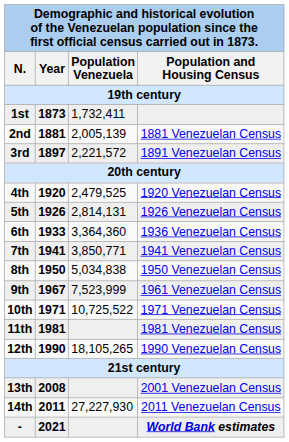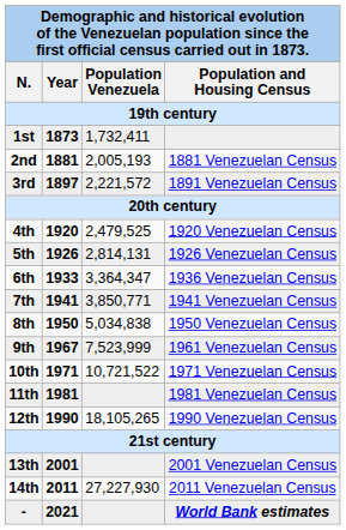2nd | Population Venezuela: 2,005,139 -> 2,005,193
6th | Population Venezuela: 3,364,360 -> 3,364,347
10th | Population Venezuela: 10,725,522 -> 10,721,522
13th | Year: 2008 -> 2001
